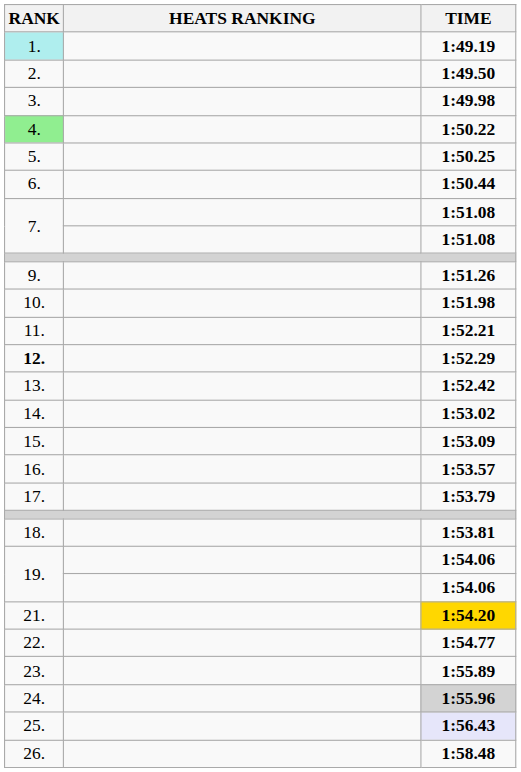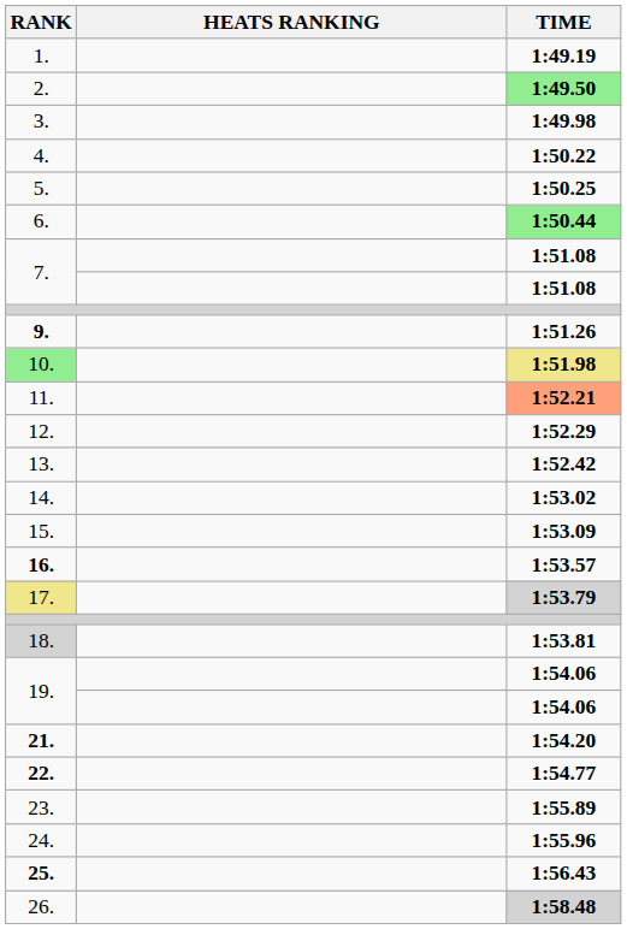1. | RANK: paleturquoise background -> no background
2. | TIME: no background -> lightgreen background
4. | RANK: lightgreen background -> no background
6. | TIME: no background -> lightgreen background
9. | RANK: normal -> bold
10. | RANK: no background -> lightgreen background
10. | TIME: no background -> khaki background
11. | TIME: no background -> lightsalmon background
12. | RANK: bold -> normal
16. | RANK: normal -> bold
17. | RANK: no background -> khaki background
17. | TIME: no background -> lightgrey background
18. | RANK: no background -> lightgrey background
21. | RANK: normal -> bold
21. | TIME: gold background -> no background
22. | RANK: normal -> bold
24. | TIME: lightgrey background -> no background
25. | RANK: normal -> bold
25. | TIME: lavender background -> no background
26. | TIME: no background -> lightgrey background
